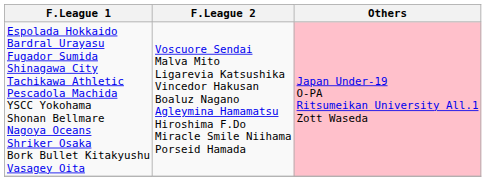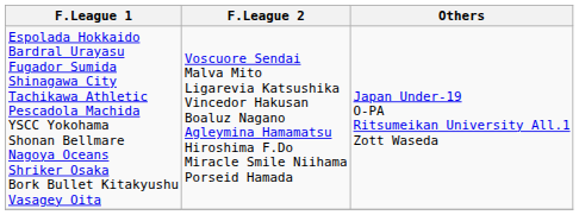row 2 | Others: pink background -> no background
